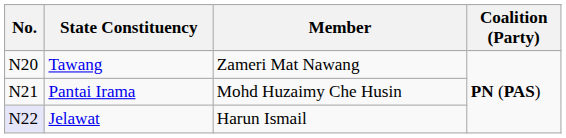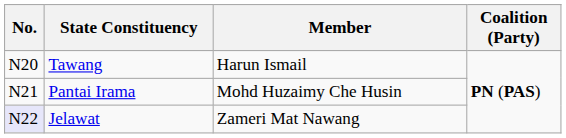Tawang | Member: Zameri Mat Nawang -> Harun Ismail
Jelawat | Member: Harun Ismail -> Zameri Mat Nawang
